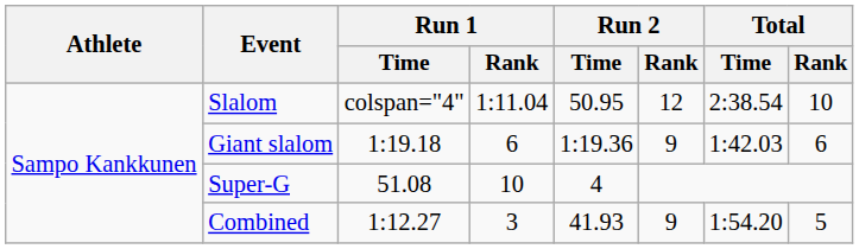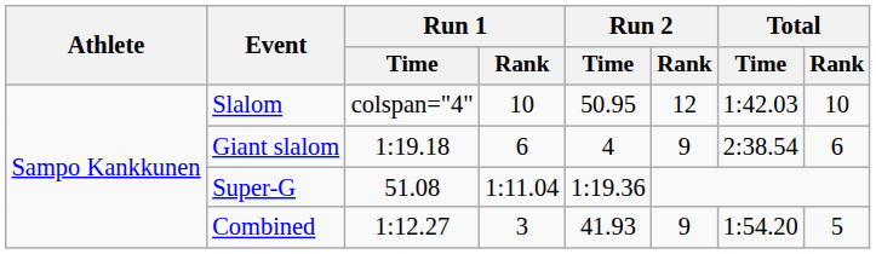Slalom | Run 1 / Rank: 1:11.04 -> 10
Slalom | Total / Time: 2:38.54 -> 1:42.03
Giant slalom | Run 2 / Time: 1:19.36 -> 4
Giant slalom | Total / Time: 1:42.03 -> 2:38.54
Super-G | Run 1 / Rank: 10 -> 1:11.04
Super-G | Run 2 / Time: 4 -> 1:19.36
